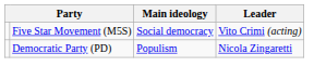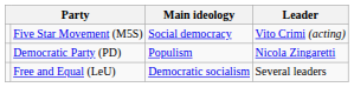+ row: Free and Equal (LeU) | Democratic socialism | Several leaders
